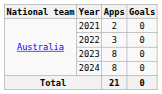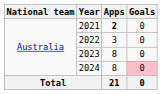2021 | Apps: normal -> bold
2024 | Goals: no background -> pink background
